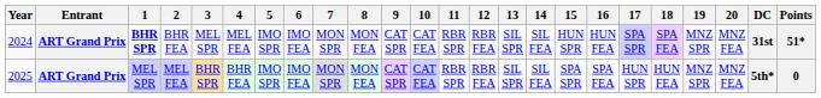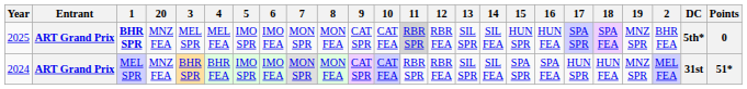columns swapped: 2 <-> 20
row 2 | Year: 2024 -> 2025
row 2 | 11: no background -> lightgrey background
row 2 | DC: 31st -> 5th*
row 2 | Points: 51* -> 0
row 3 | Year: 2025 -> 2024
row 3 | DC: 5th* -> 31st
row 3 | Points: 0 -> 51*
